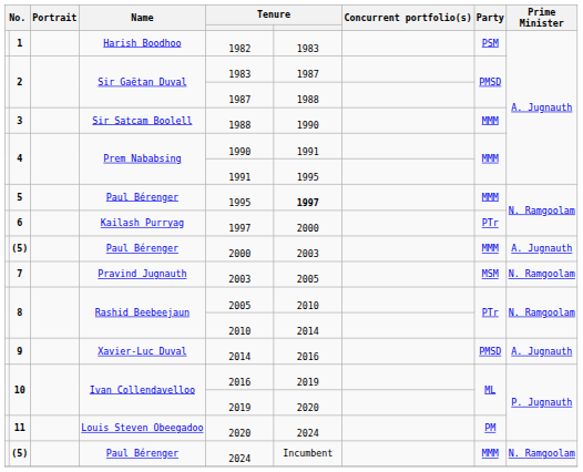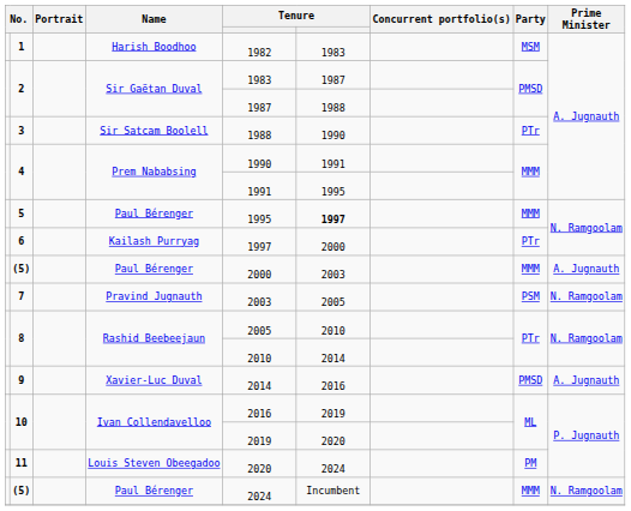1 | Party: PSM -> MSM
3 | Party: MMM -> PTr
7 | Party: MSM -> PSM
